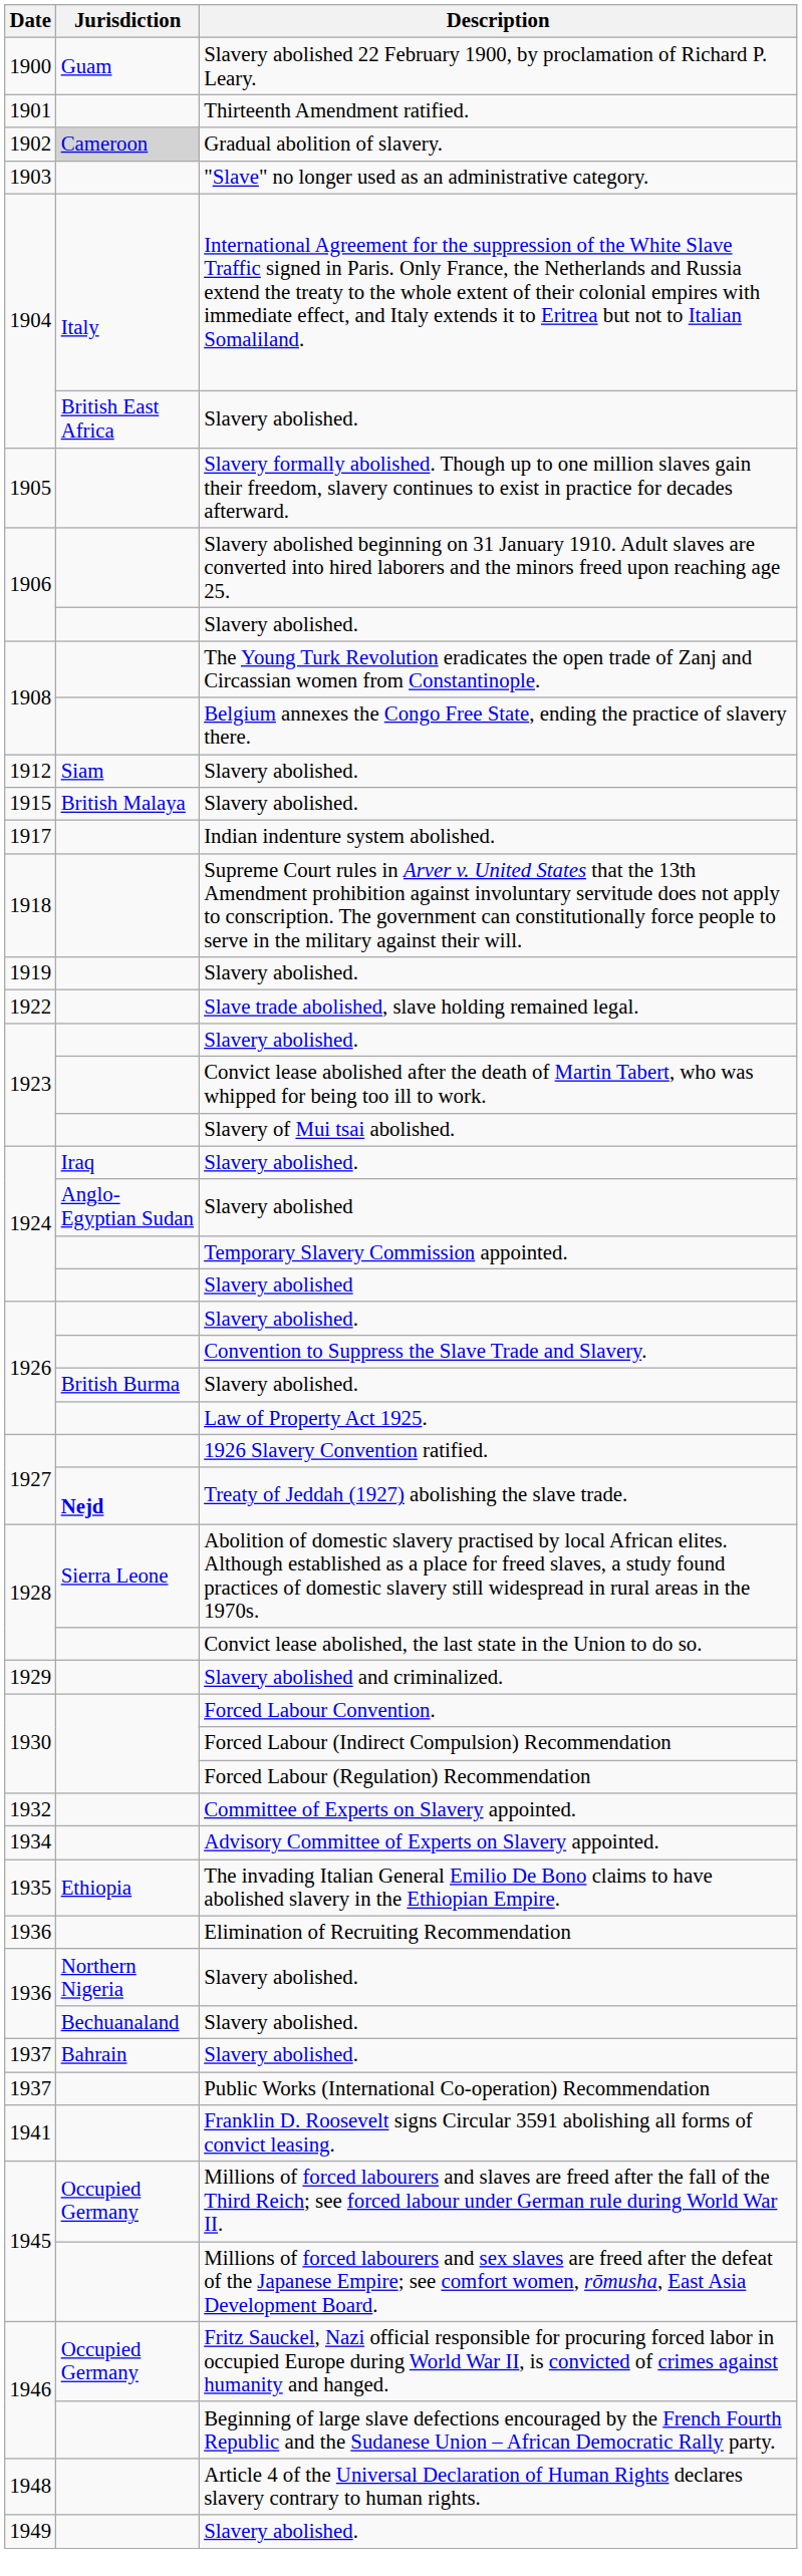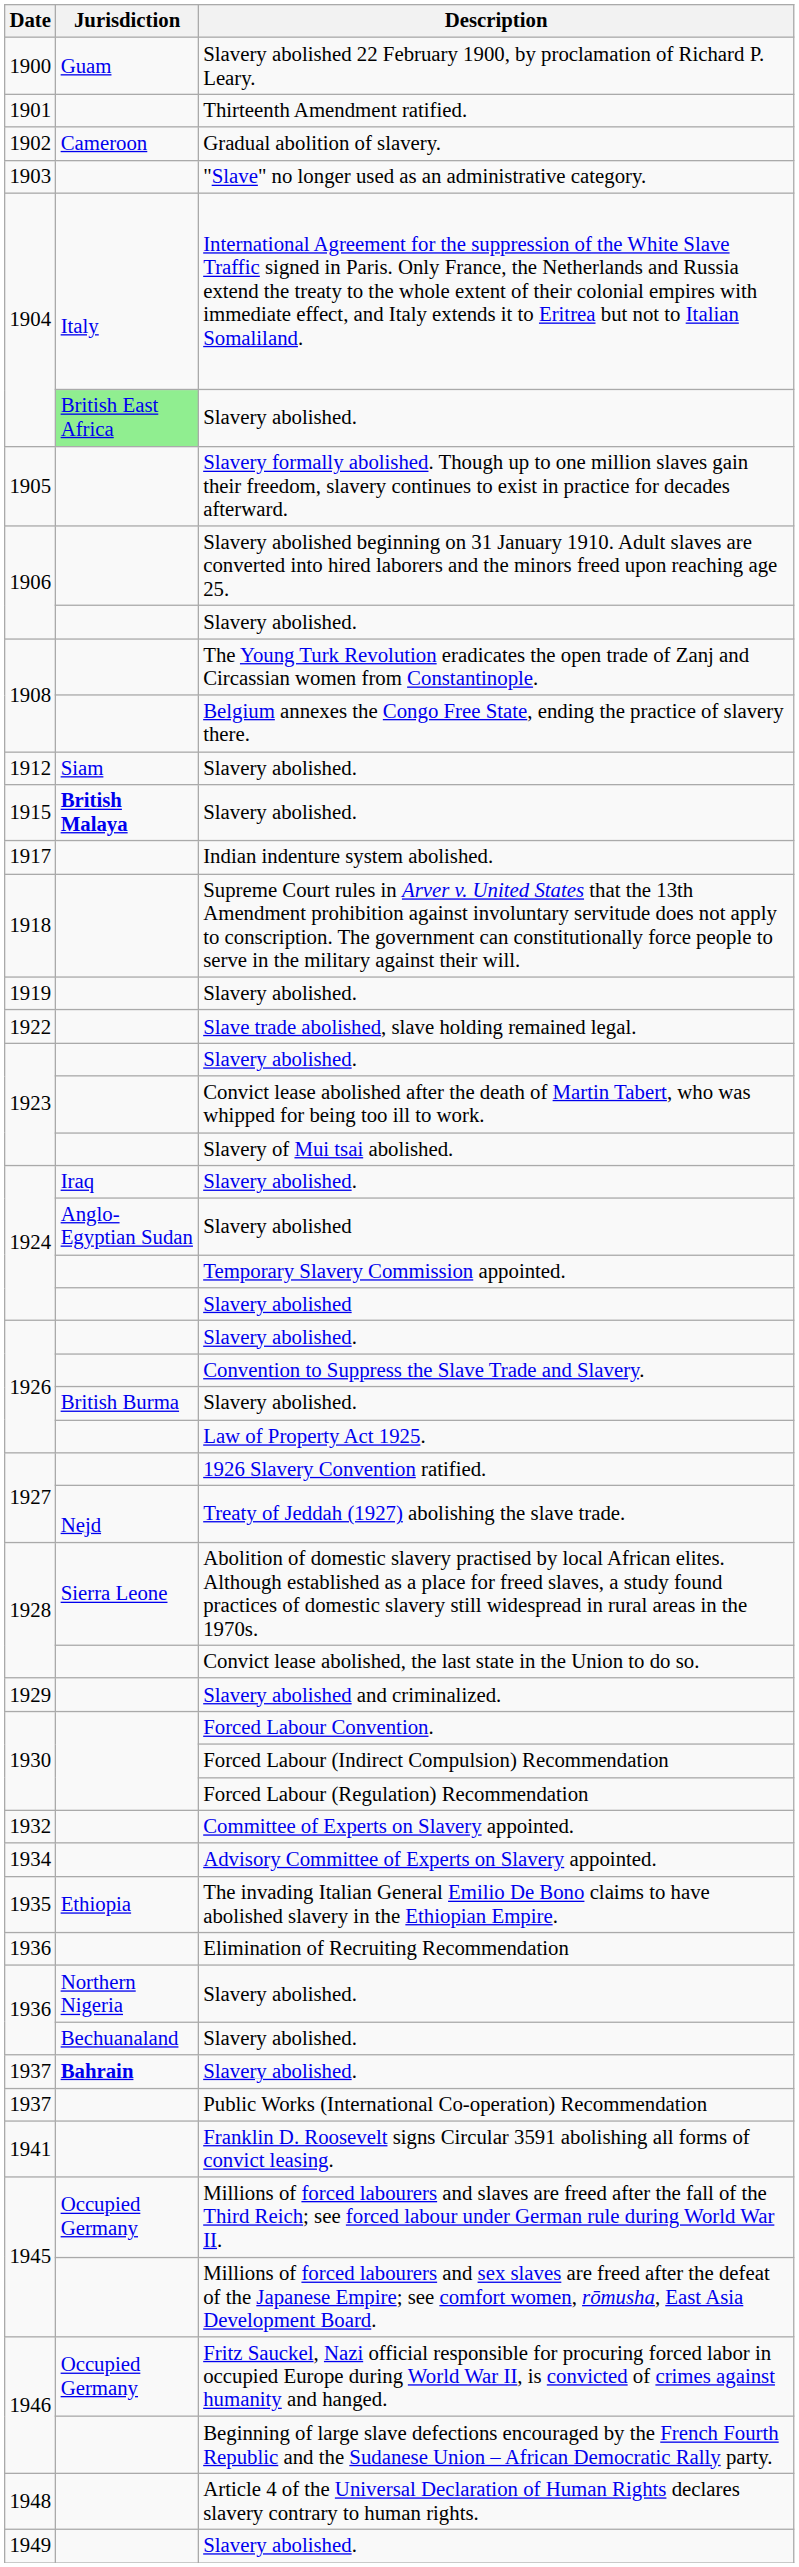Gradual abolition of slavery. | Jurisdiction: lightgrey background -> no background
1904 / Slavery abolished. | Jurisdiction: no background -> lightgreen background
1915 / Slavery abolished. | Jurisdiction: normal -> bold
Treaty of Jeddah (1927) abolishing the slave trade. | Jurisdiction: bold -> normal
1937 / Slavery abolished. | Jurisdiction: normal -> bold
